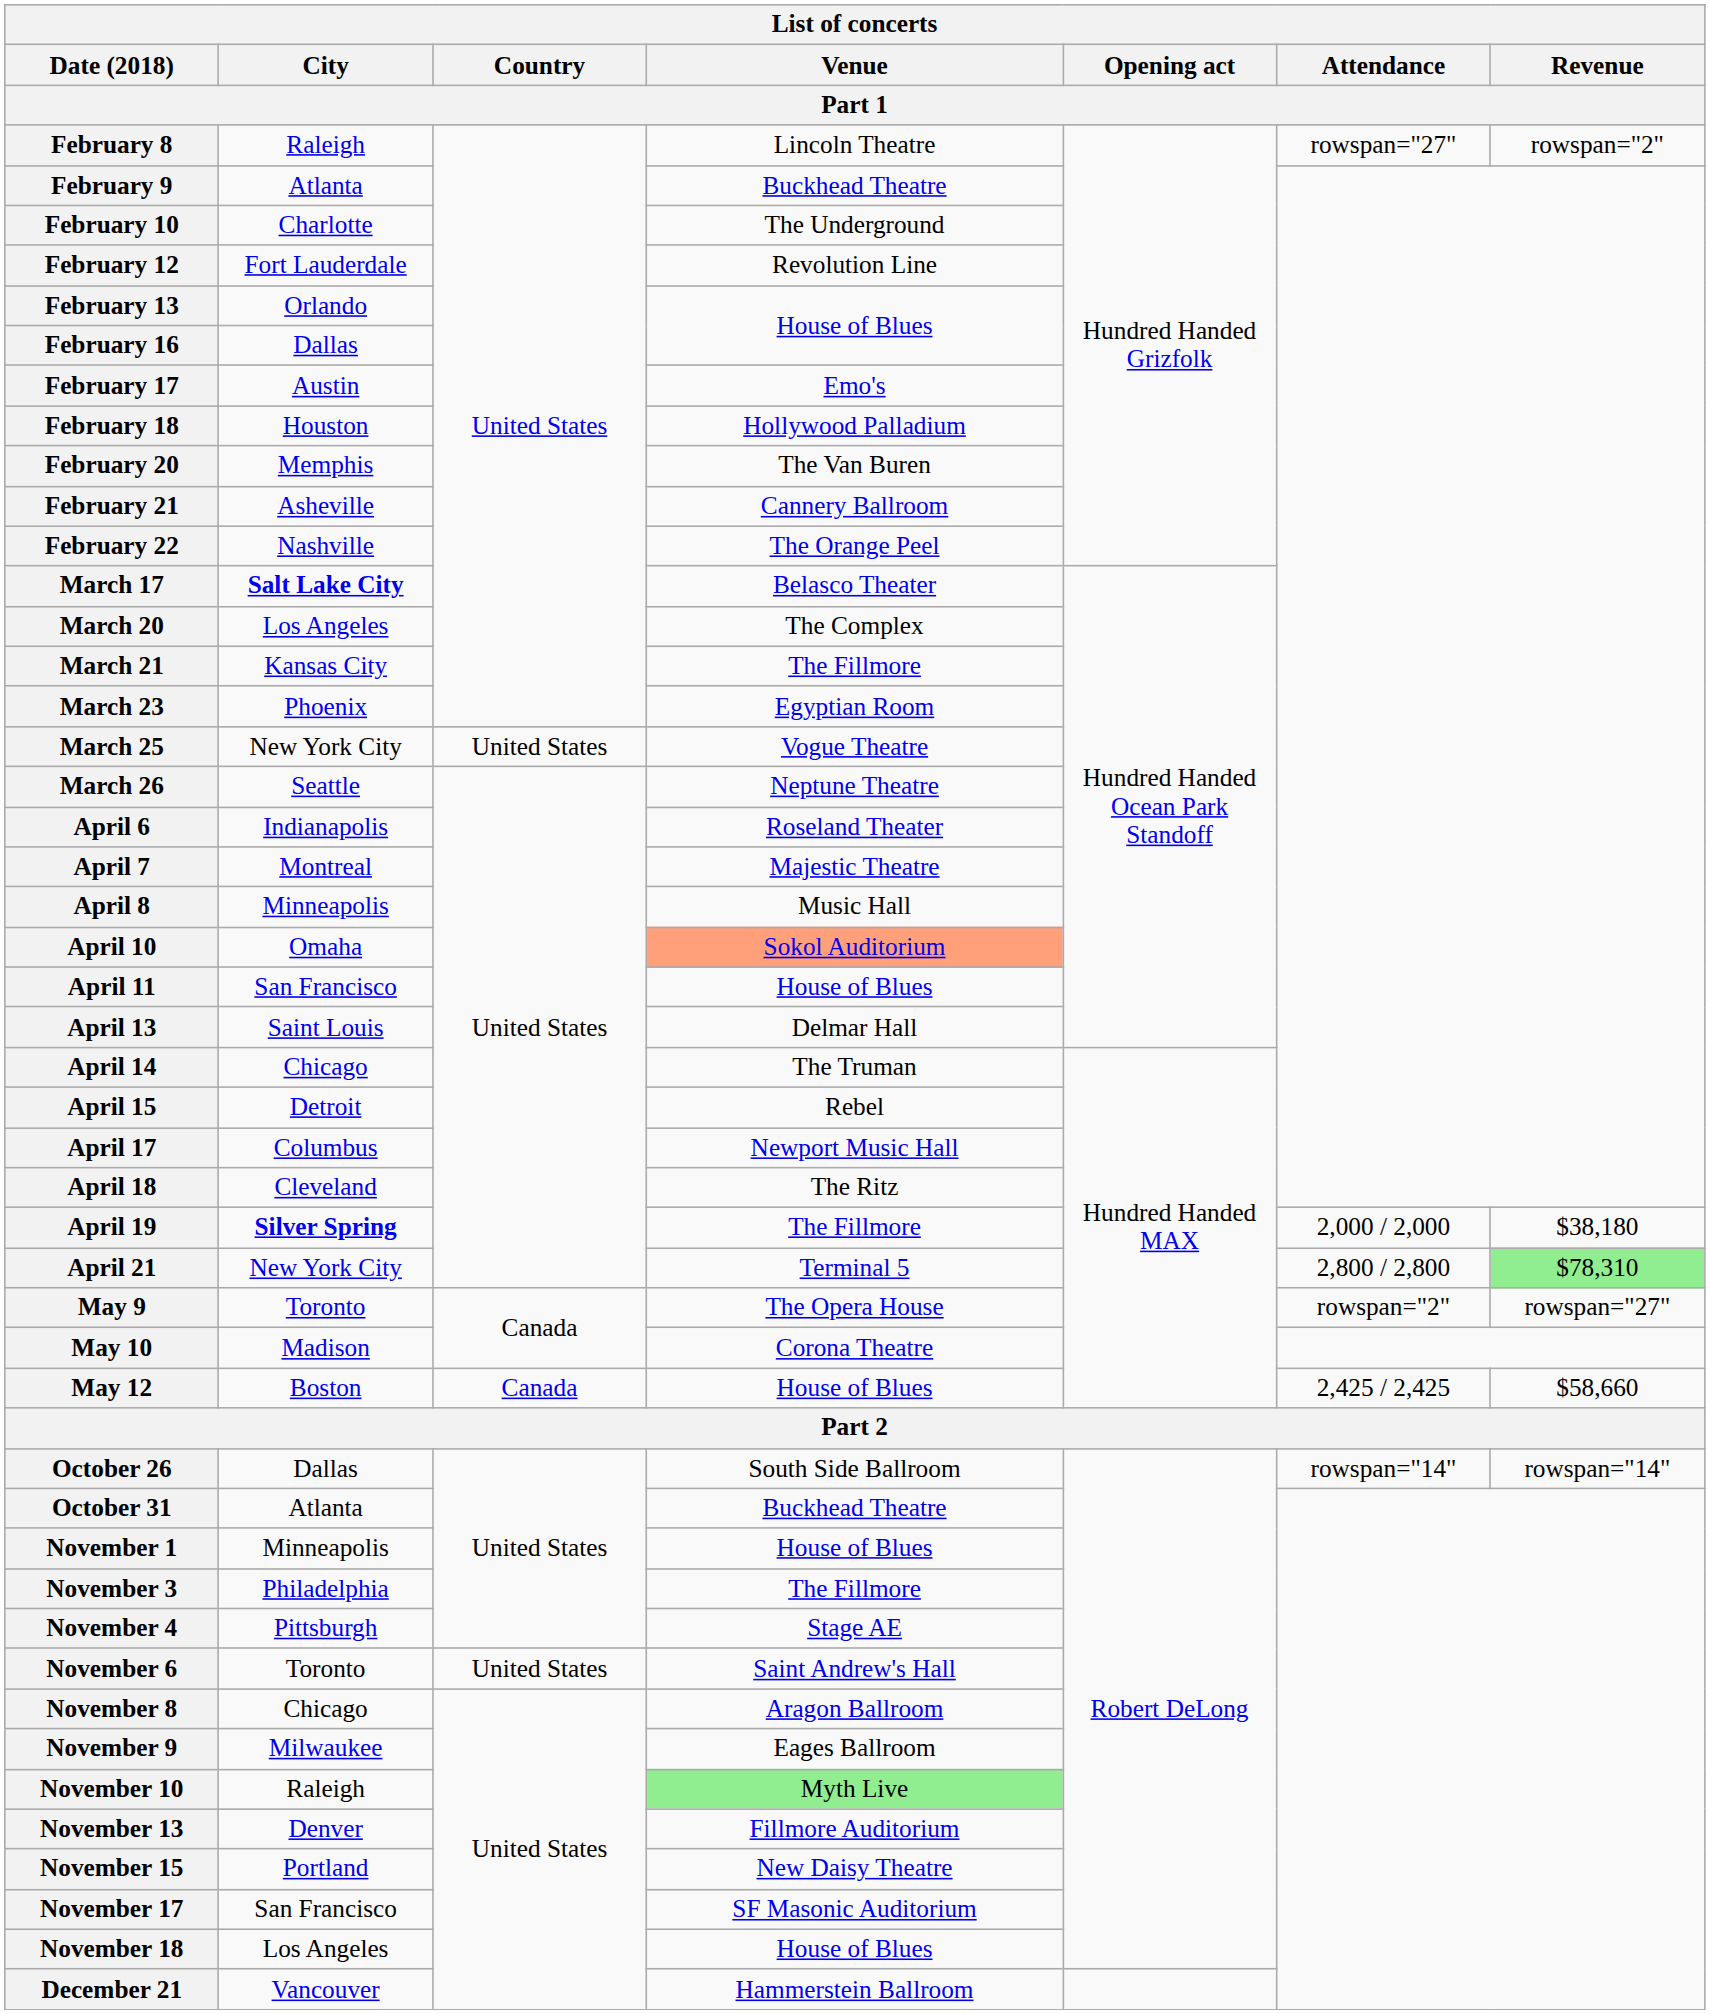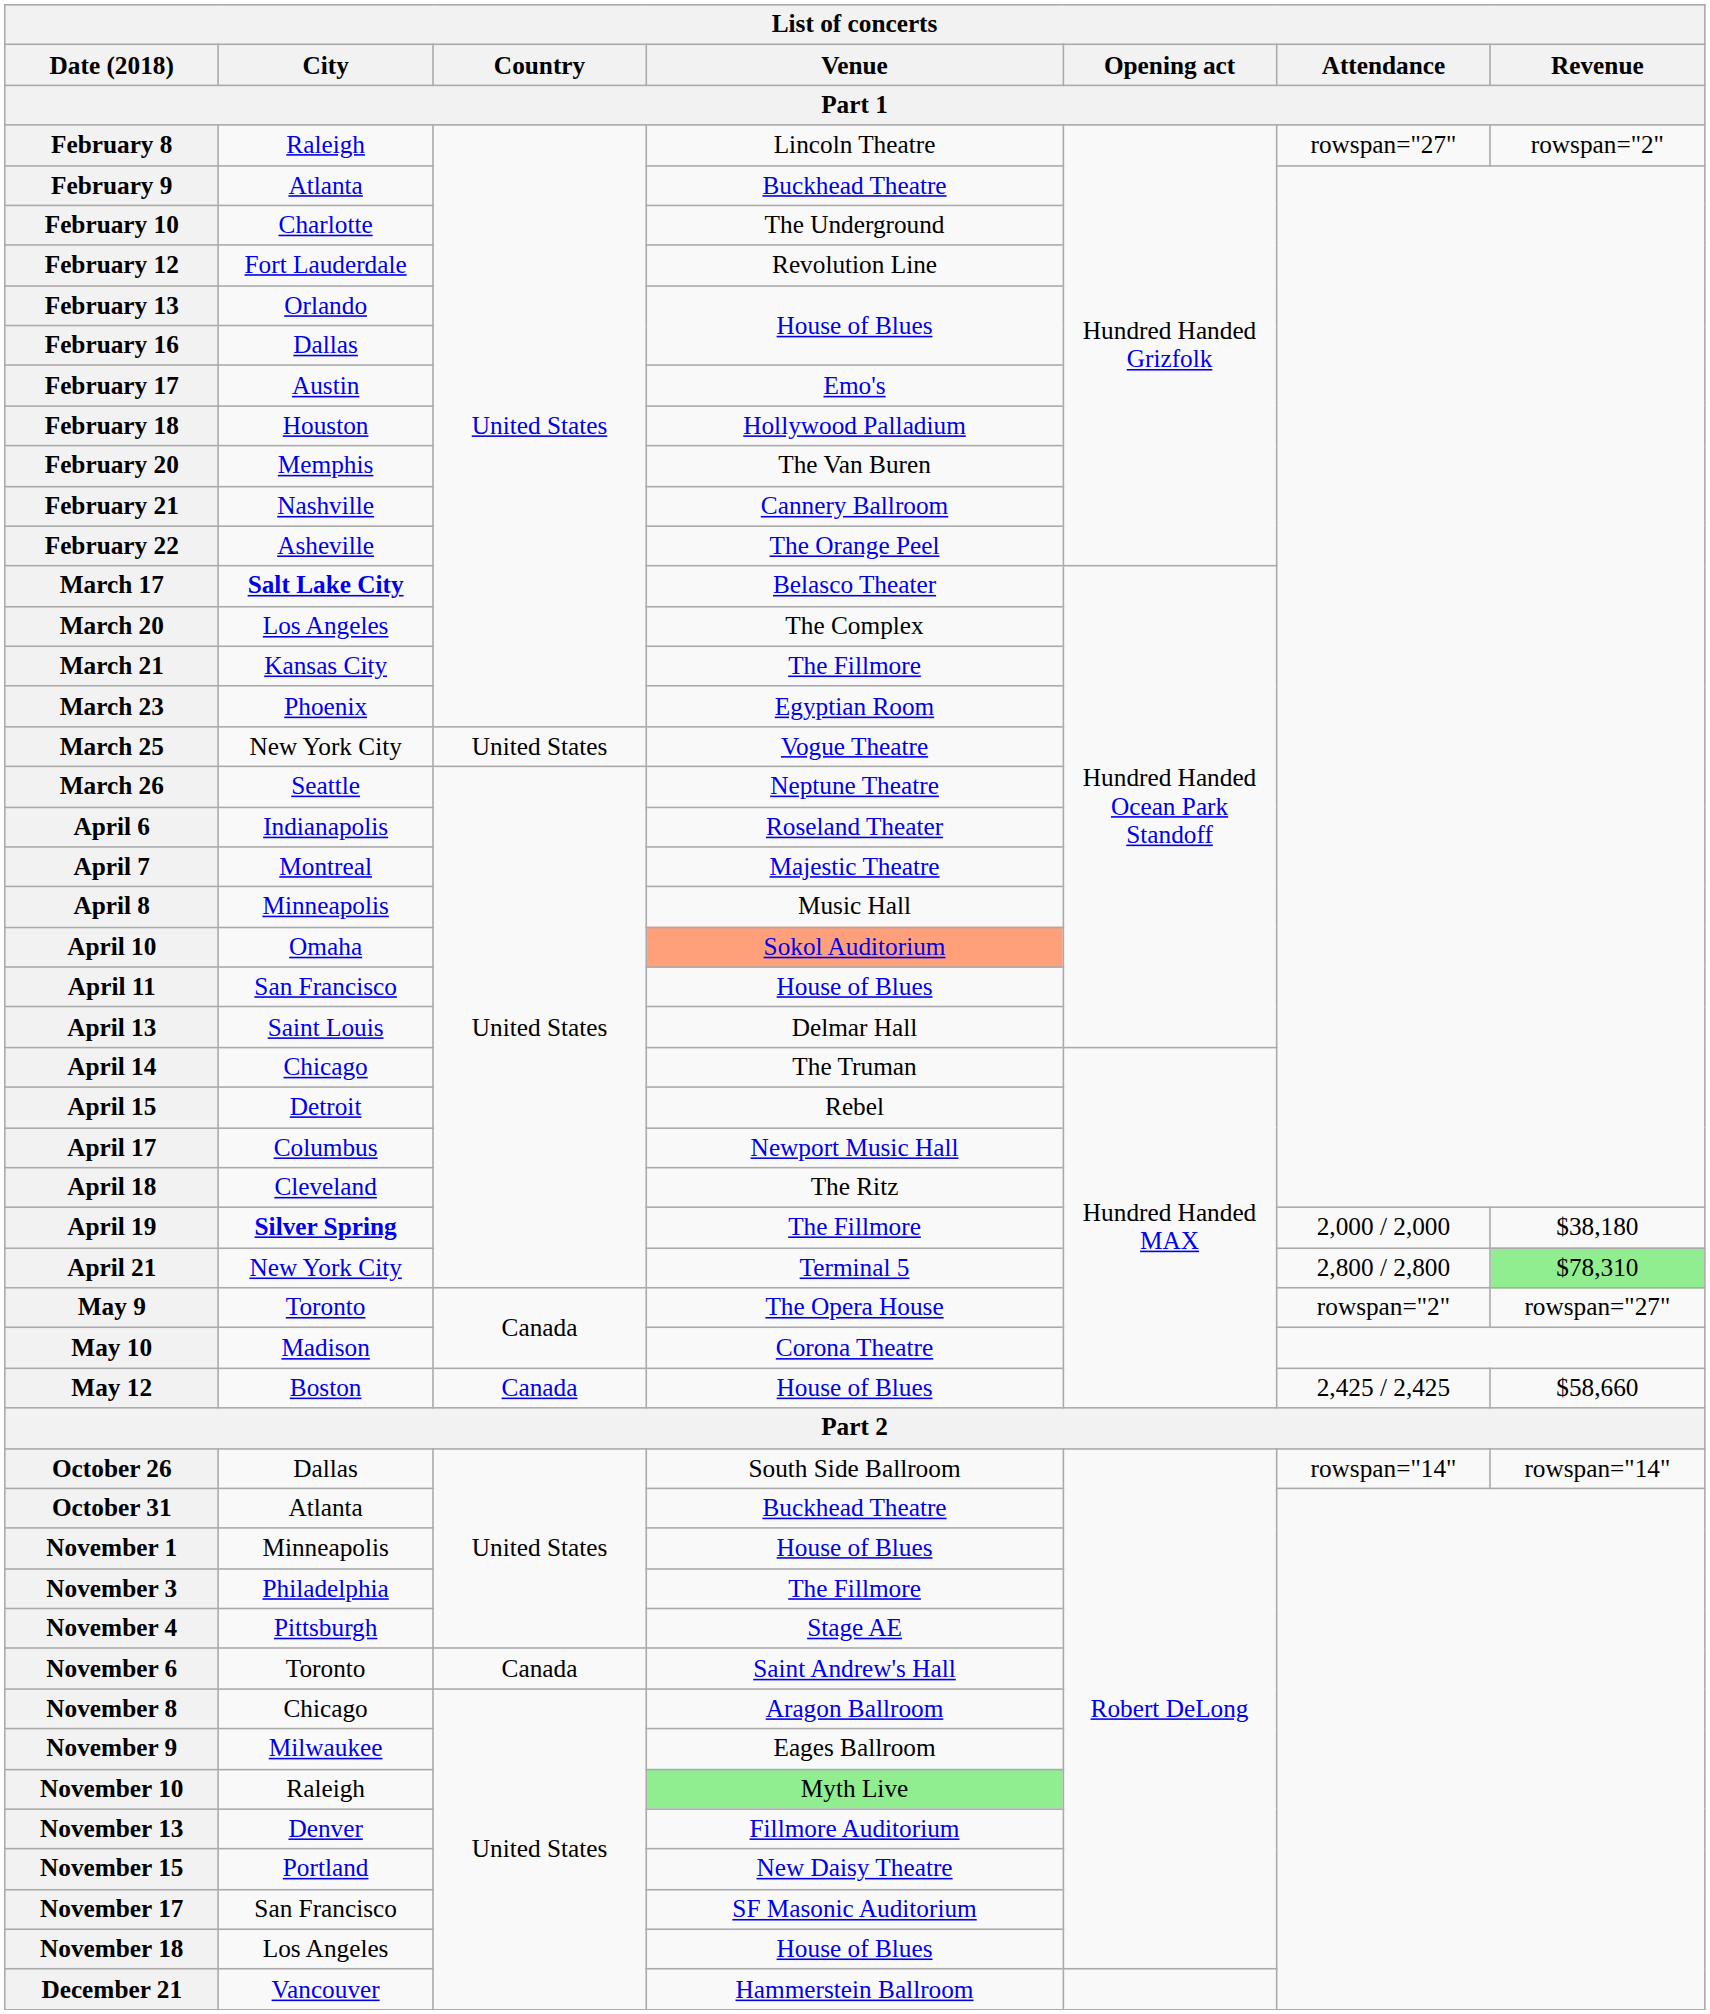February 21 | City: Asheville -> Nashville
February 22 | City: Nashville -> Asheville
November 6 | Country: United States -> Canada
